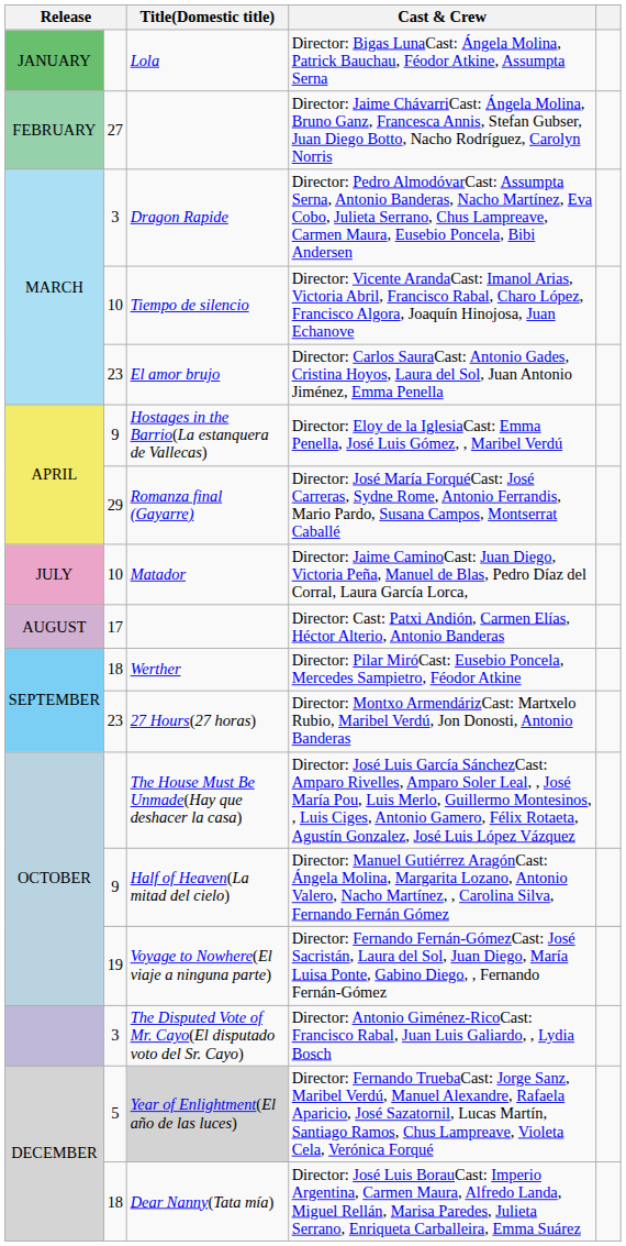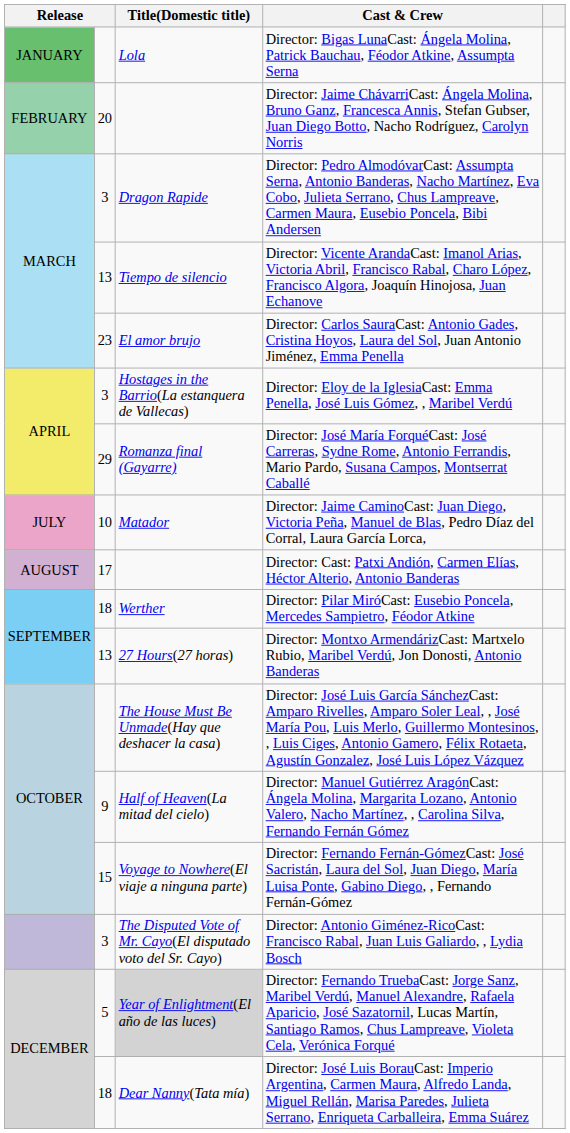row 3 | column 2: 27 -> 20
row 5 | column 2: 10 -> 13
row 7 | column 2: 9 -> 3
row 12 | column 2: 23 -> 13
row 15 | column 2: 19 -> 15
